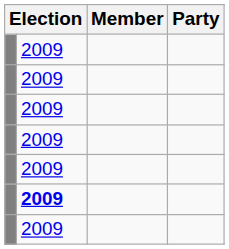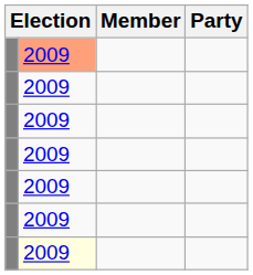row 2 | column 2: no background -> lightsalmon background
row 7 | column 2: bold -> normal
row 8 | column 2: no background -> lightyellow background
